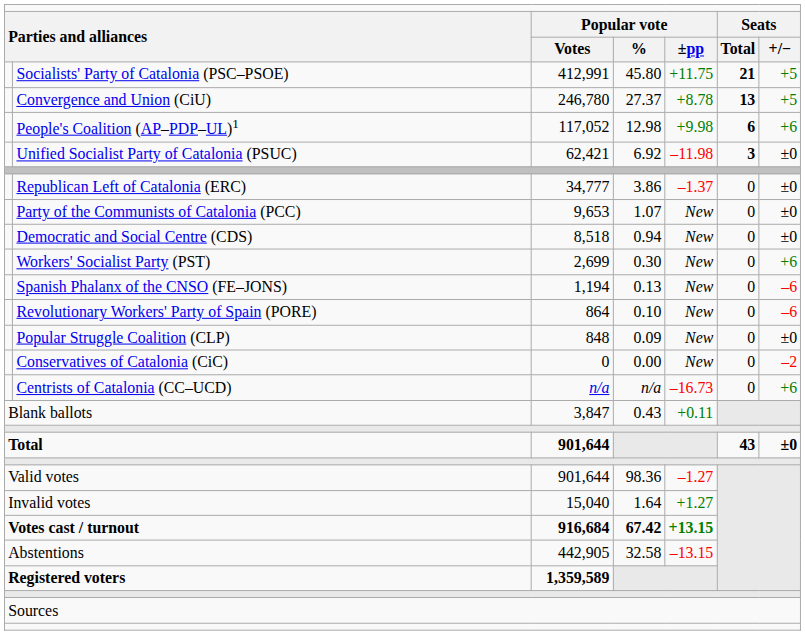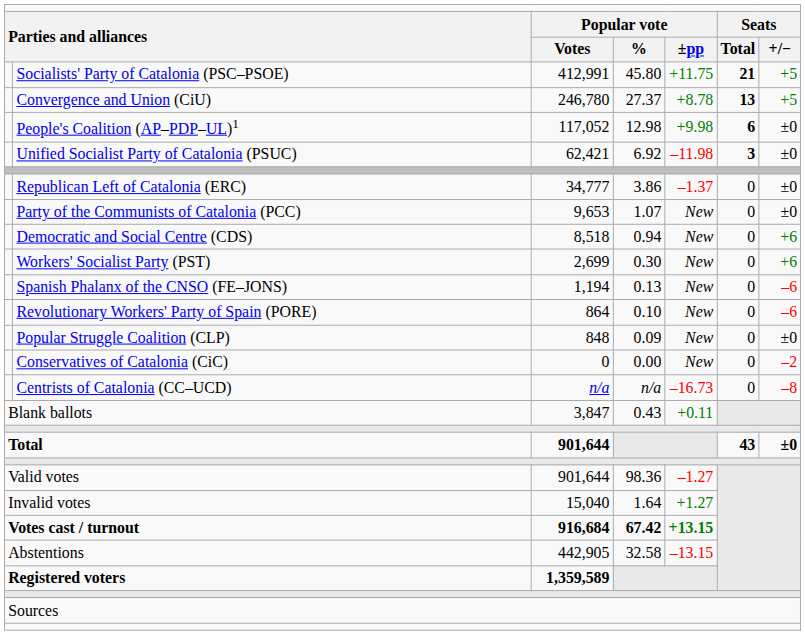People's Coalition (AP–PDP–UL)1 | column 7: +6 -> ±0
Democratic and Social Centre (CDS) | column 7: ±0 -> +6
Centrists of Catalonia (CC–UCD) | column 7: +6 -> –8
